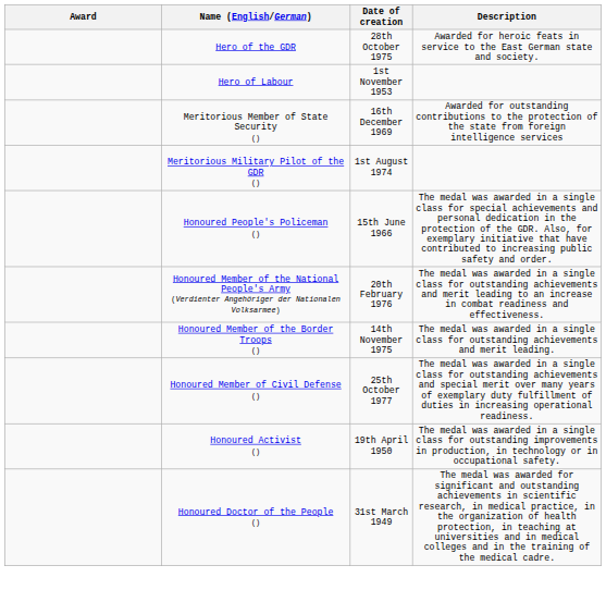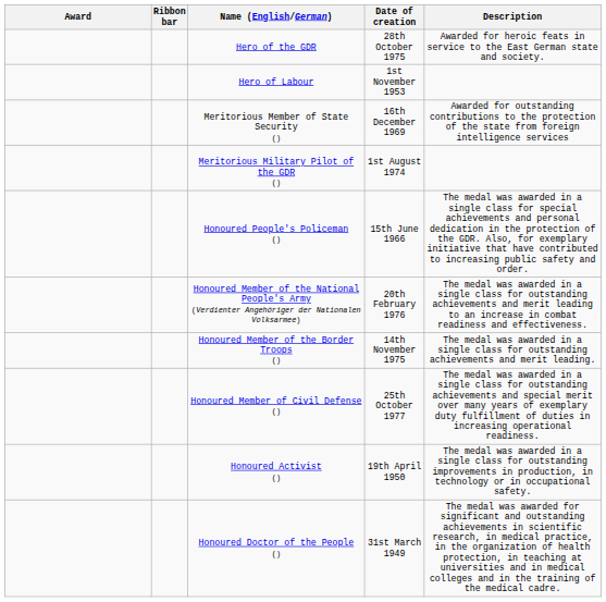+ column: Ribbon bar
